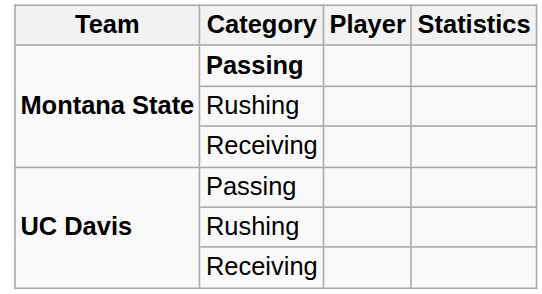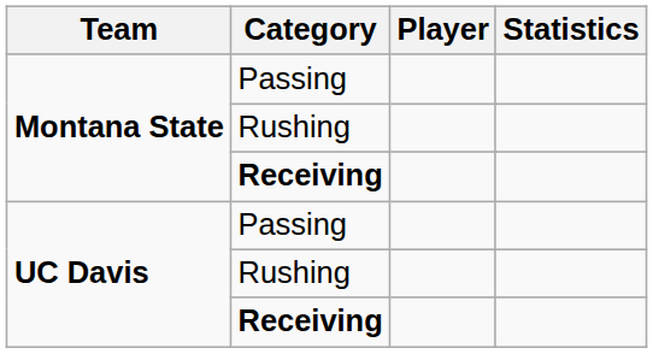Montana State / Passing | Category: bold -> normal
Montana State / Receiving | Category: normal -> bold
UC Davis / Receiving | Category: normal -> bold
